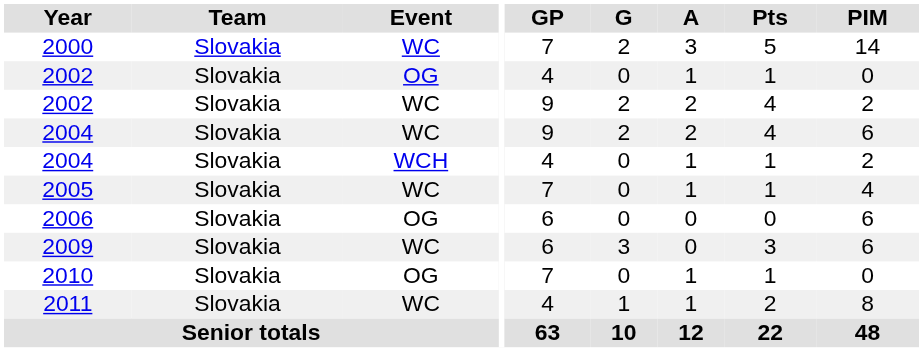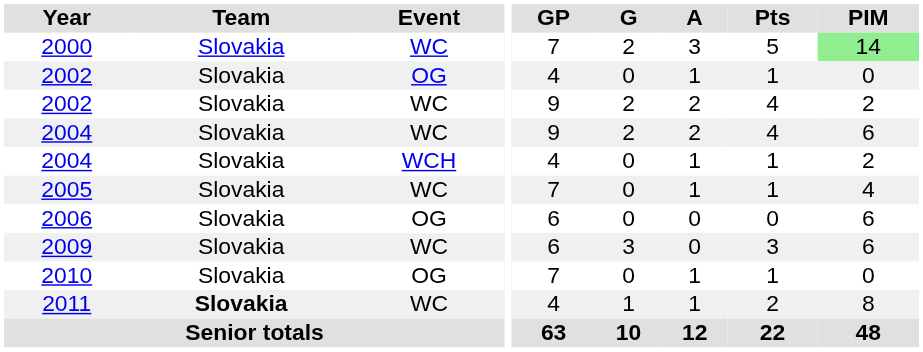2000 | PIM: no background -> lightgreen background
2011 | Team: normal -> bold
